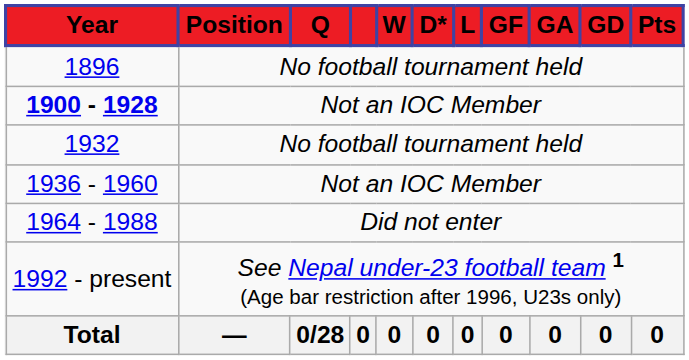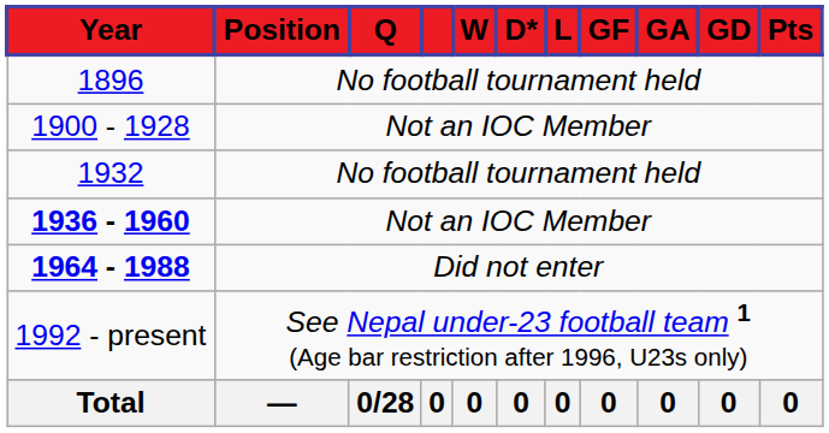1900 - 1928 | Year: bold -> normal
1936 - 1960 | Year: normal -> bold
1964 - 1988 | Year: normal -> bold
